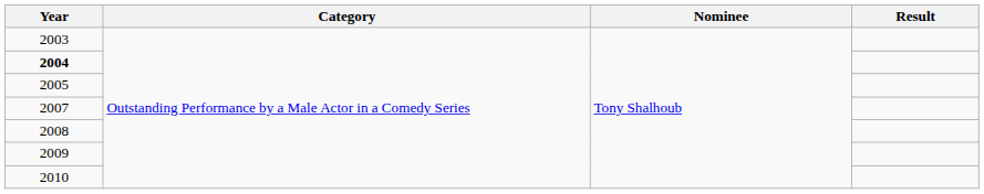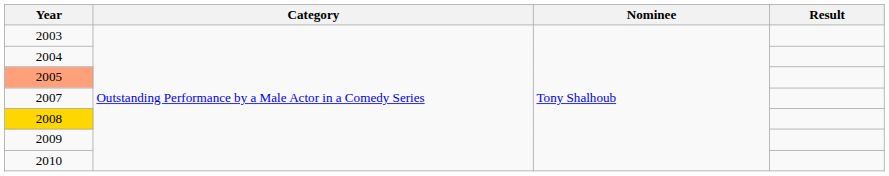2004 | Year: bold -> normal
2005 | Year: no background -> lightsalmon background
2008 | Year: no background -> gold background
